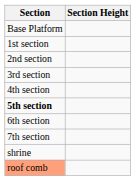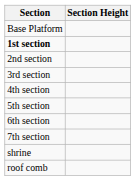1st section | Section: normal -> bold
5th section | Section: bold -> normal
roof comb | Section: lightsalmon background -> no background
